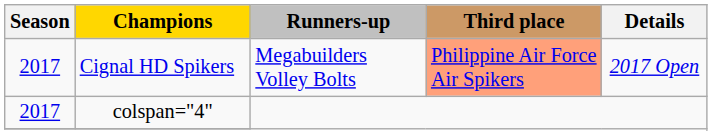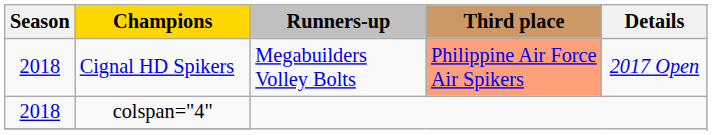Cignal HD Spikers | Season: 2017 -> 2018
colspan="4" | Season: 2017 -> 2018
